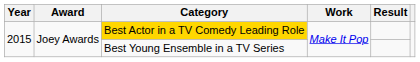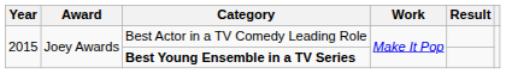Best Actor in a TV Comedy Leading Role | Category: gold background -> no background
Best Young Ensemble in a TV Series | Category: normal -> bold
